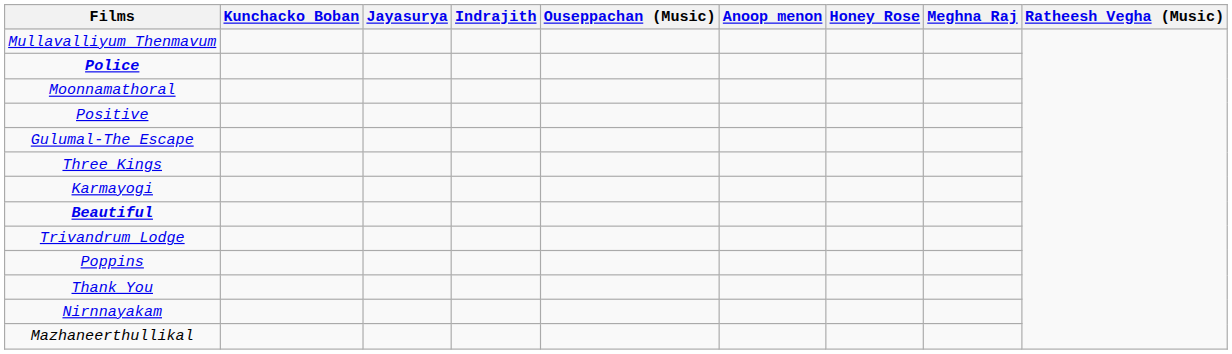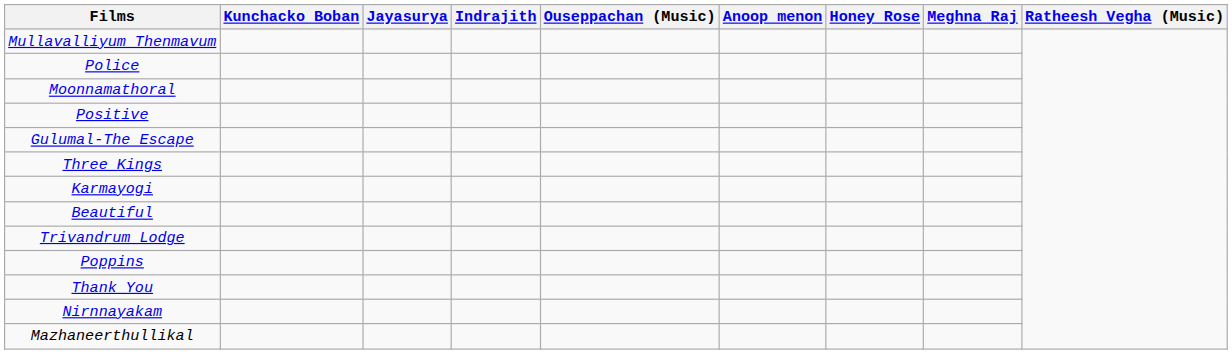Police | Films: bold -> normal
Beautiful | Films: bold -> normal
